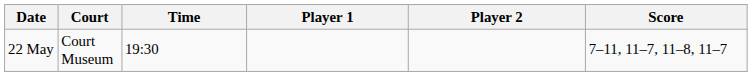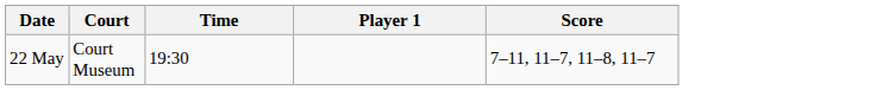- column: Player 2
